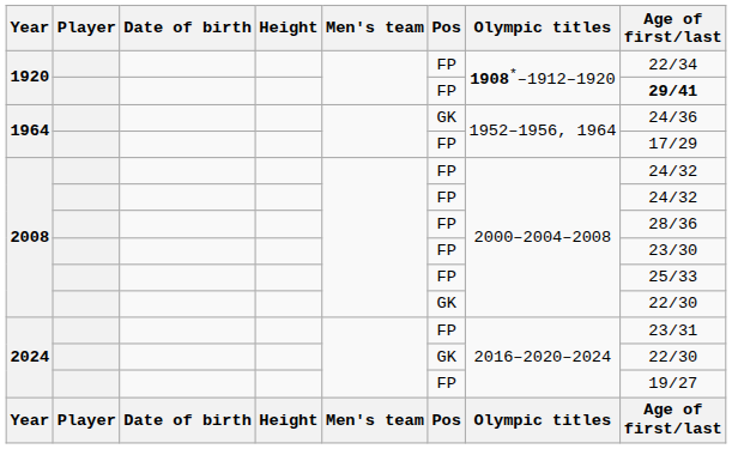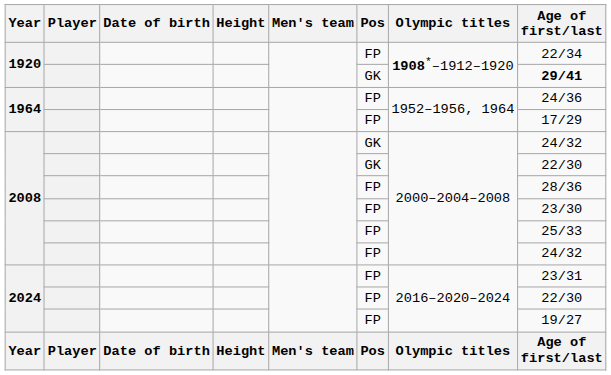row 3 | Pos: FP -> GK
row 4 | Pos: GK -> FP
row 6 | Pos: FP -> GK
row 7 | Pos: FP -> GK
row 7 | Age of first/last: 24/32 -> 22/30
row 11 | Pos: GK -> FP
row 11 | Age of first/last: 22/30 -> 24/32
row 13 | Pos: GK -> FP
